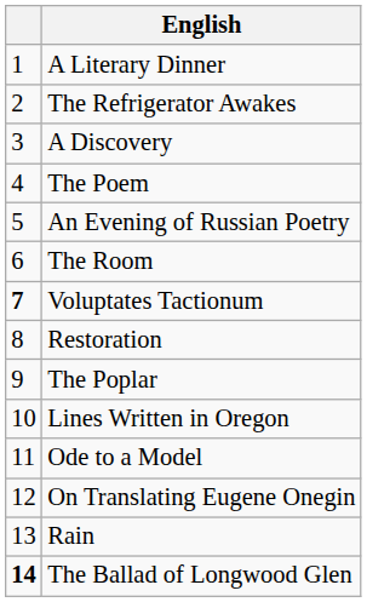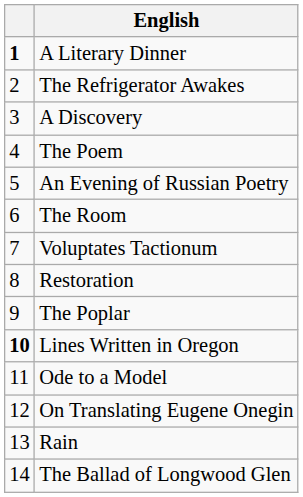A Literary Dinner | column 1: normal -> bold
Voluptates Tactionum | column 1: bold -> normal
Lines Written in Oregon | column 1: normal -> bold
The Ballad of Longwood Glen | column 1: bold -> normal
